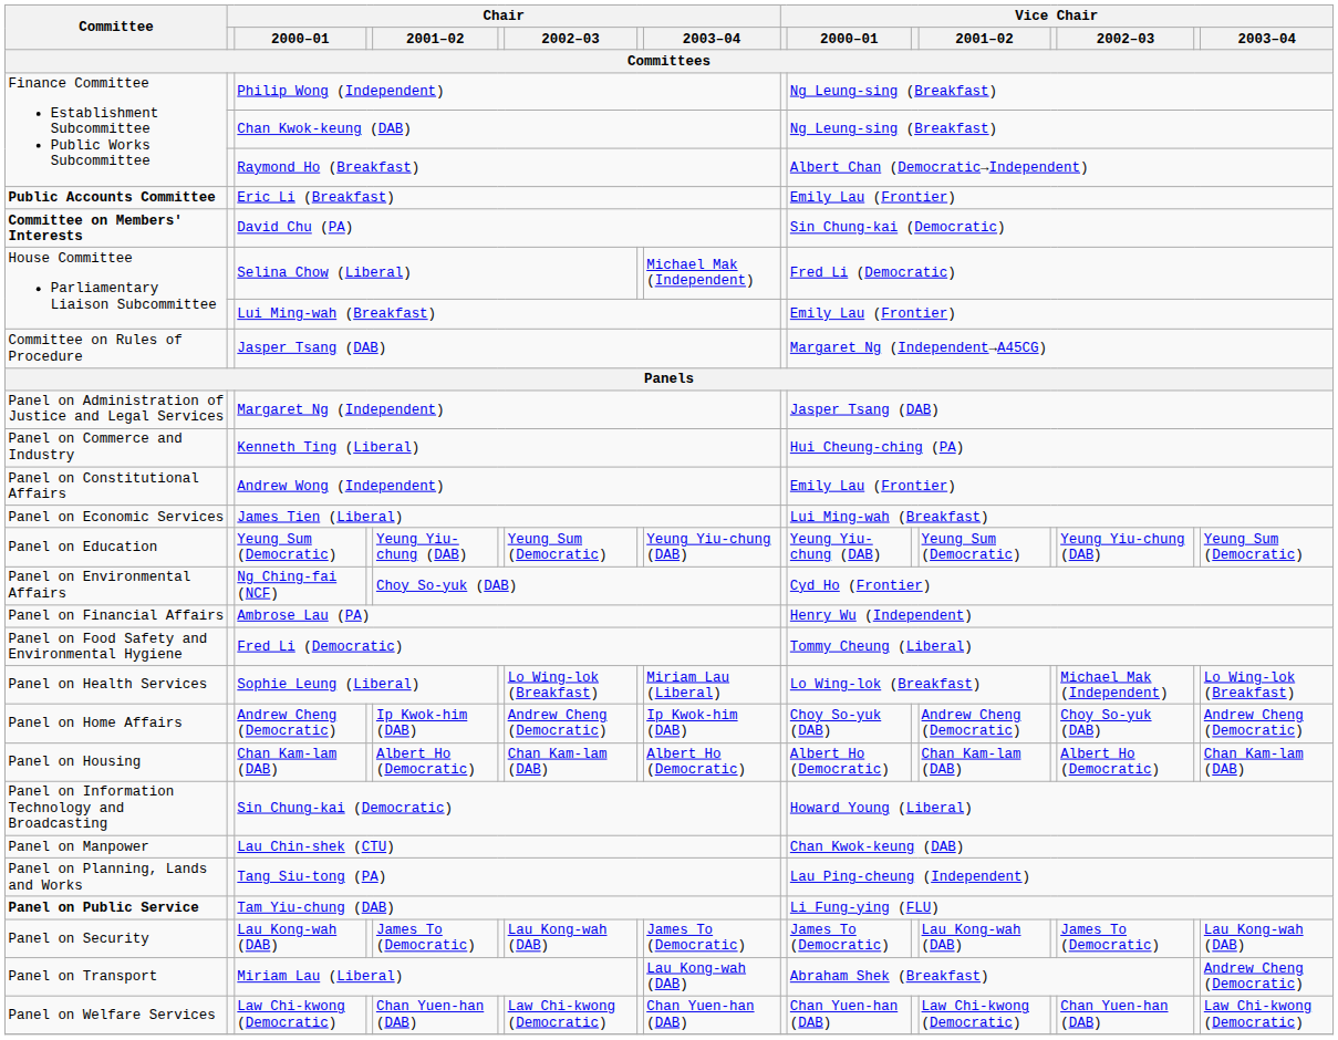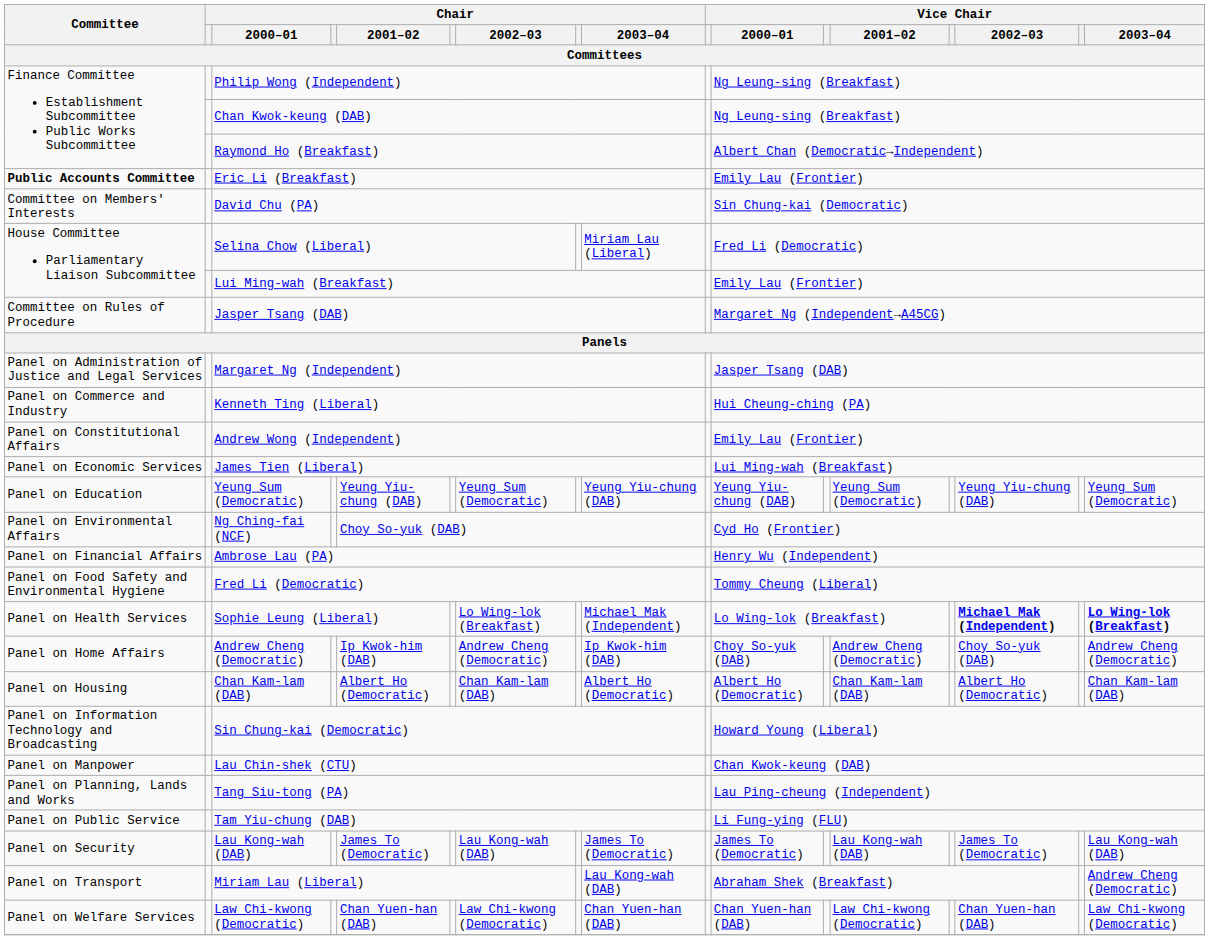David Chu (PA) | Committee: bold -> normal
Selina Chow (Liberal) | Chair / 2003–04: Michael Mak (Independent) -> Miriam Lau (Liberal)
Sophie Leung (Liberal) | Chair / 2003–04: Miriam Lau (Liberal) -> Michael Mak (Independent)
Sophie Leung (Liberal) | Vice Chair / 2002–03: normal -> bold
Sophie Leung (Liberal) | Vice Chair / 2003–04: normal -> bold
Tam Yiu-chung (DAB) | Committee: bold -> normal
